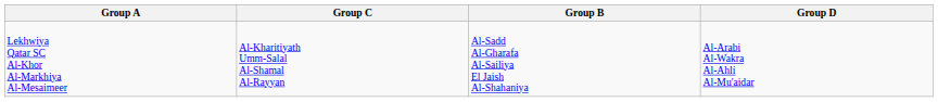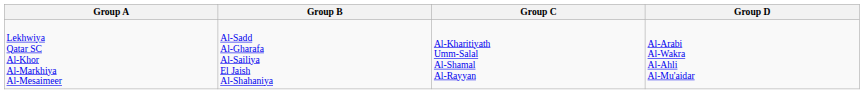columns swapped: Group B <-> Group C
